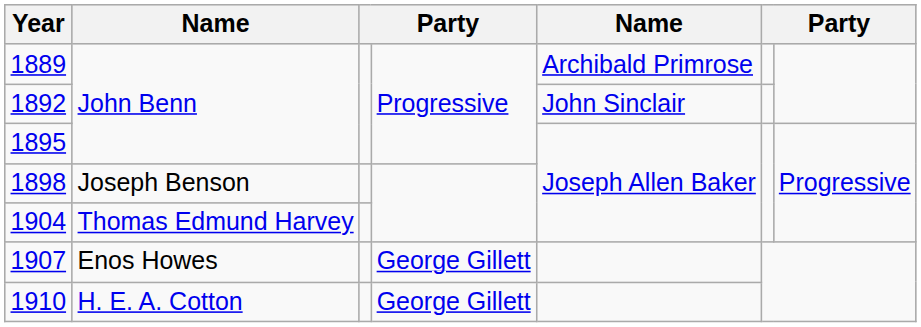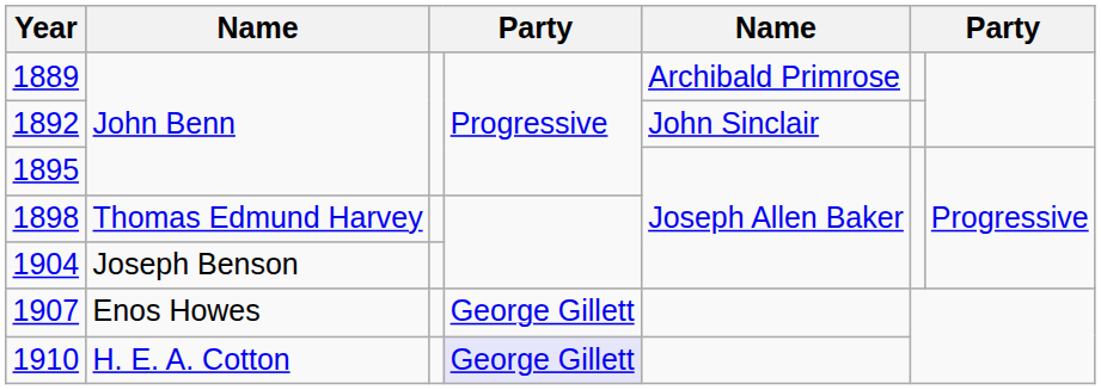1898 | column 2: Joseph Benson -> Thomas Edmund Harvey
1904 | column 2: Thomas Edmund Harvey -> Joseph Benson
1910 | column 4: no background -> lavender background
